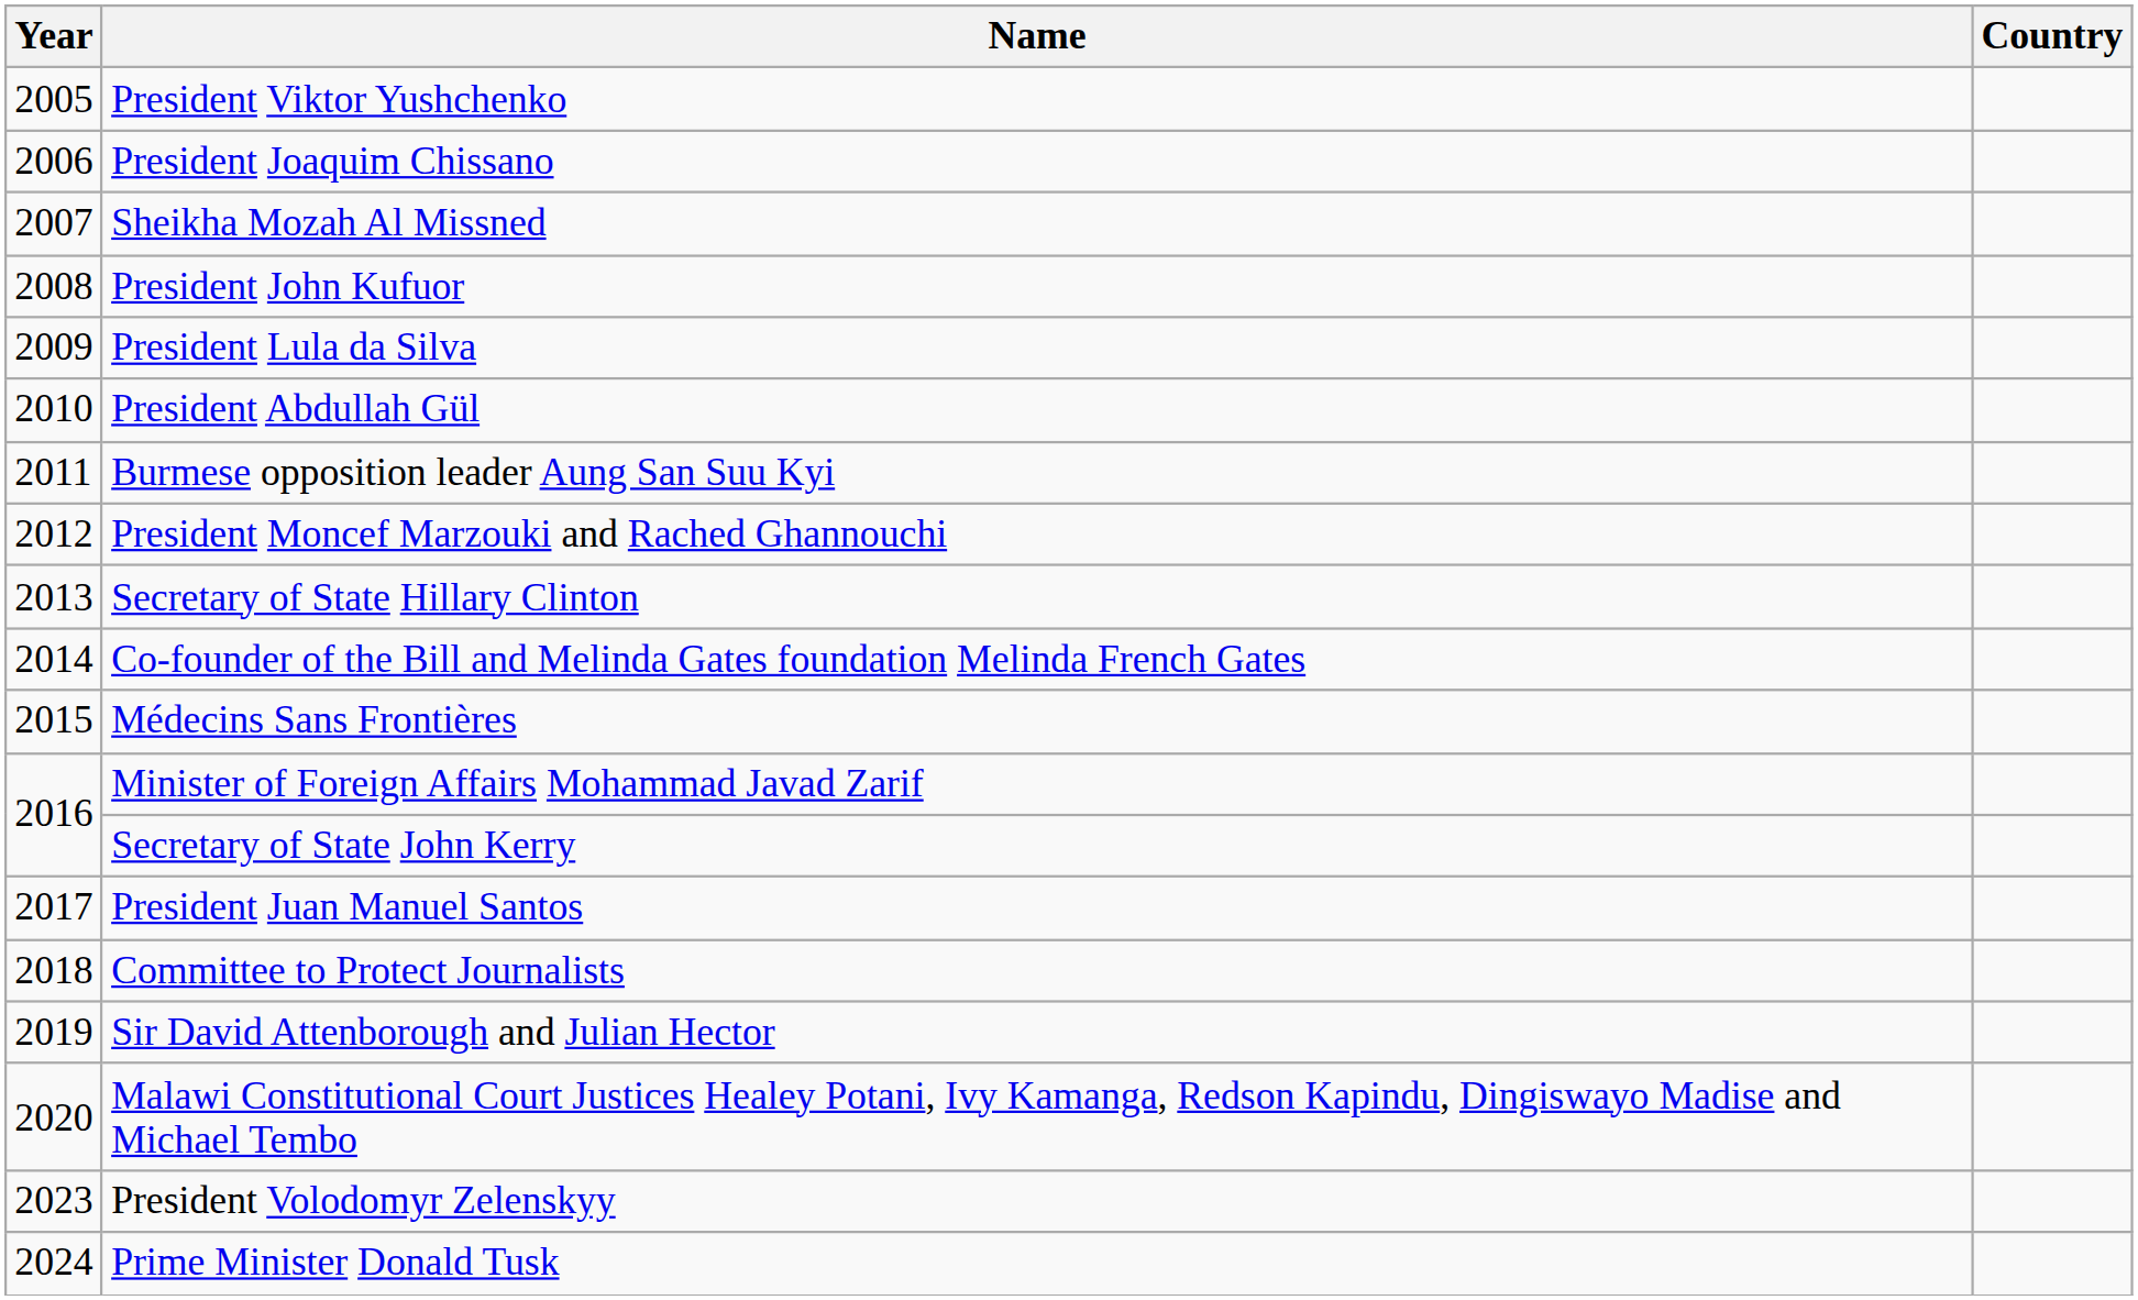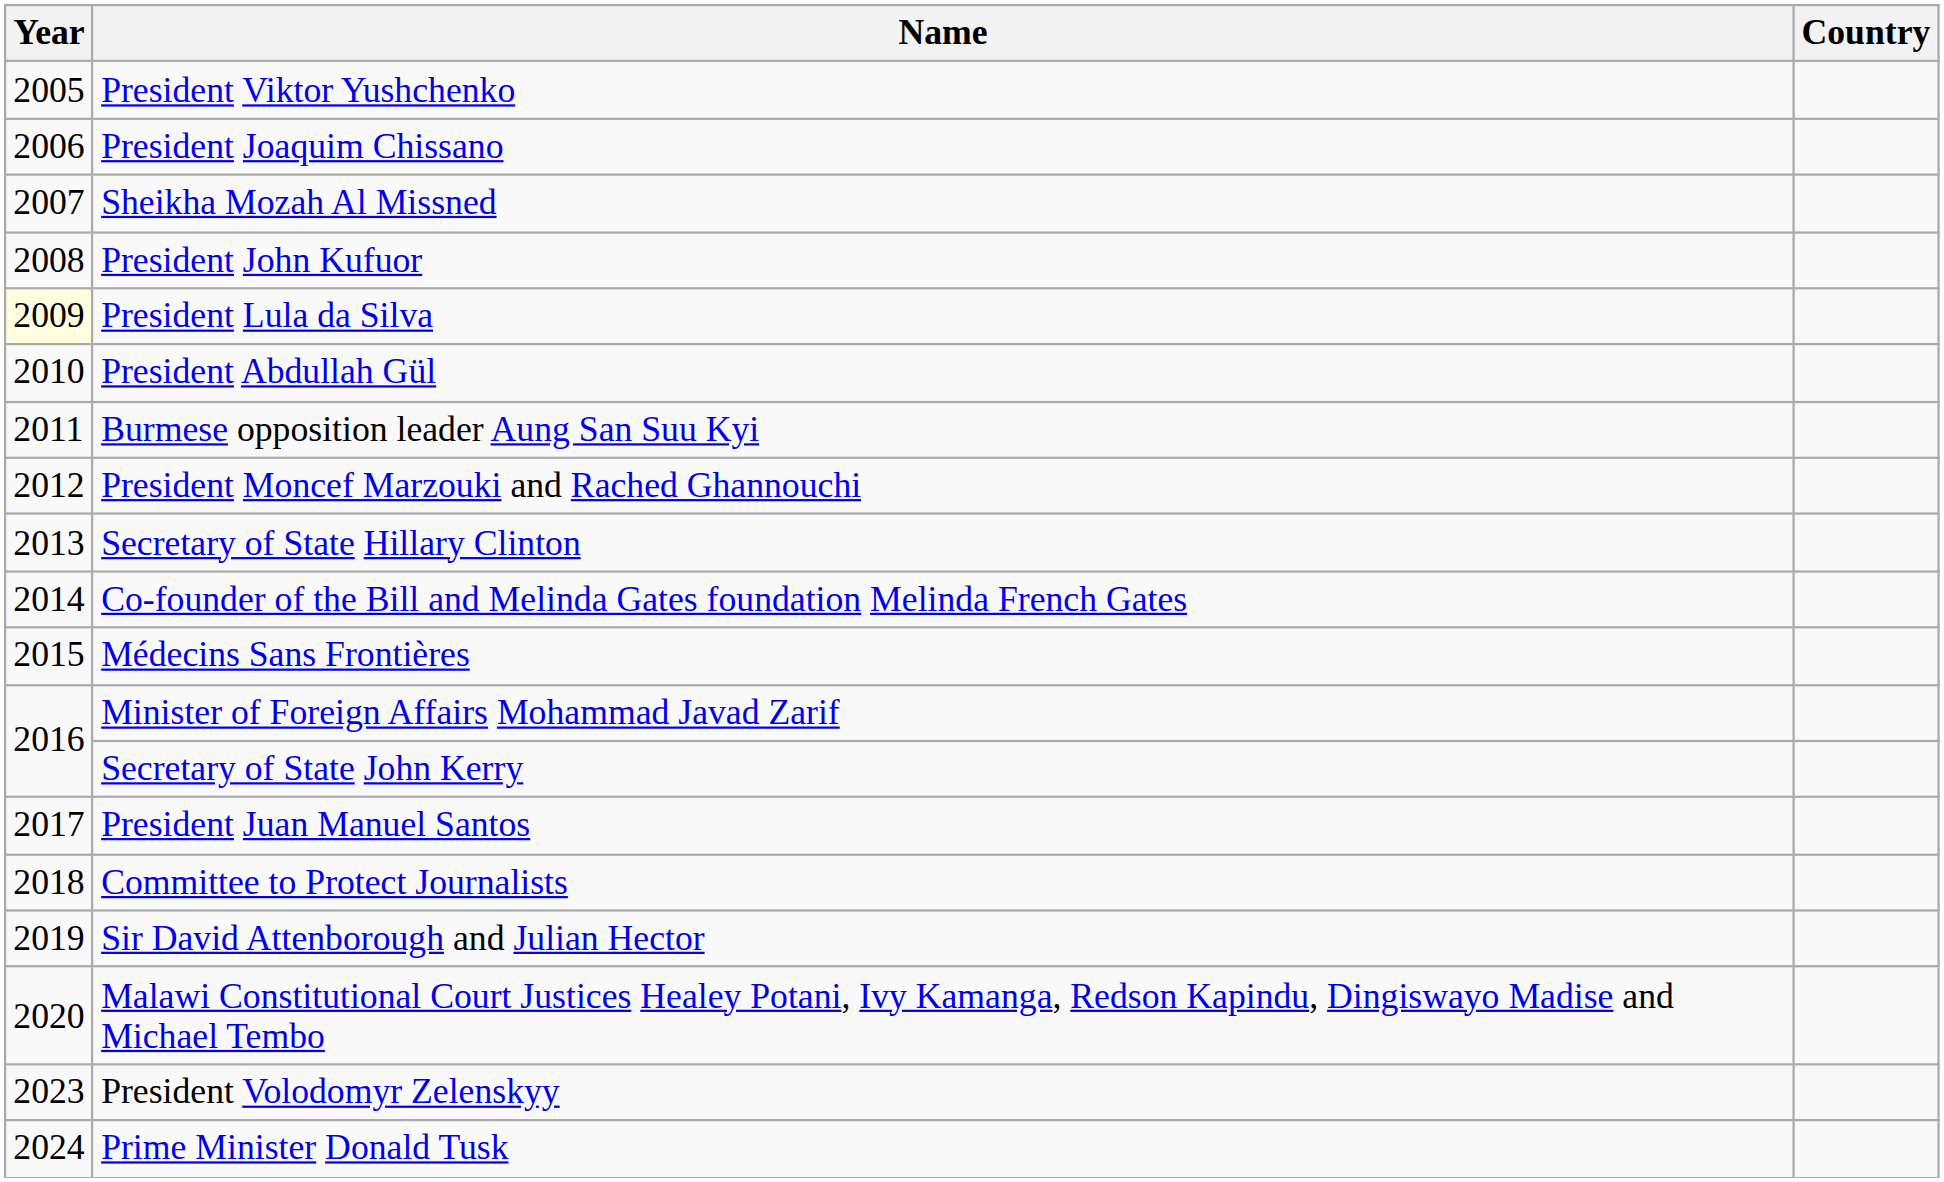President Lula da Silva | Year: no background -> lightyellow background
